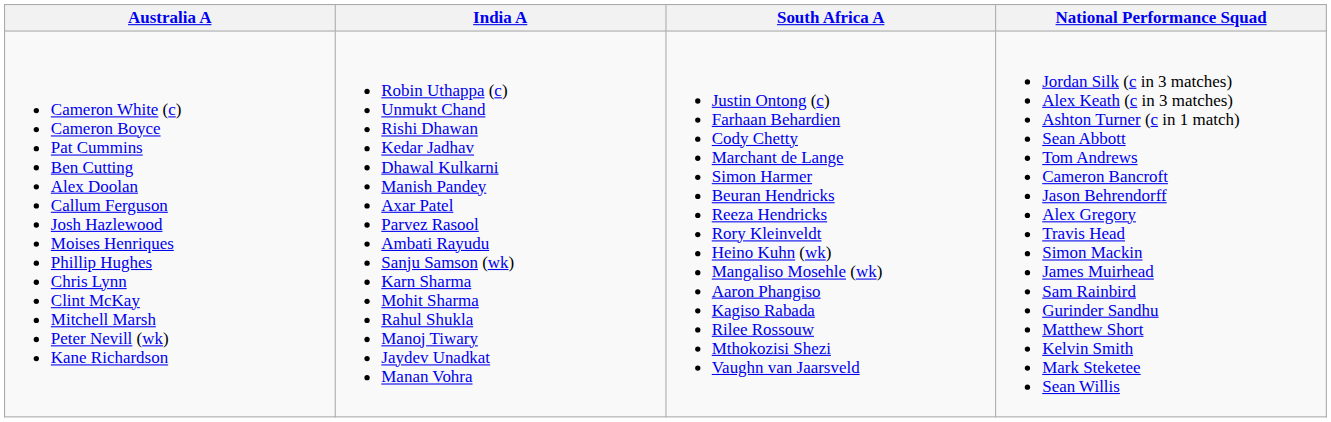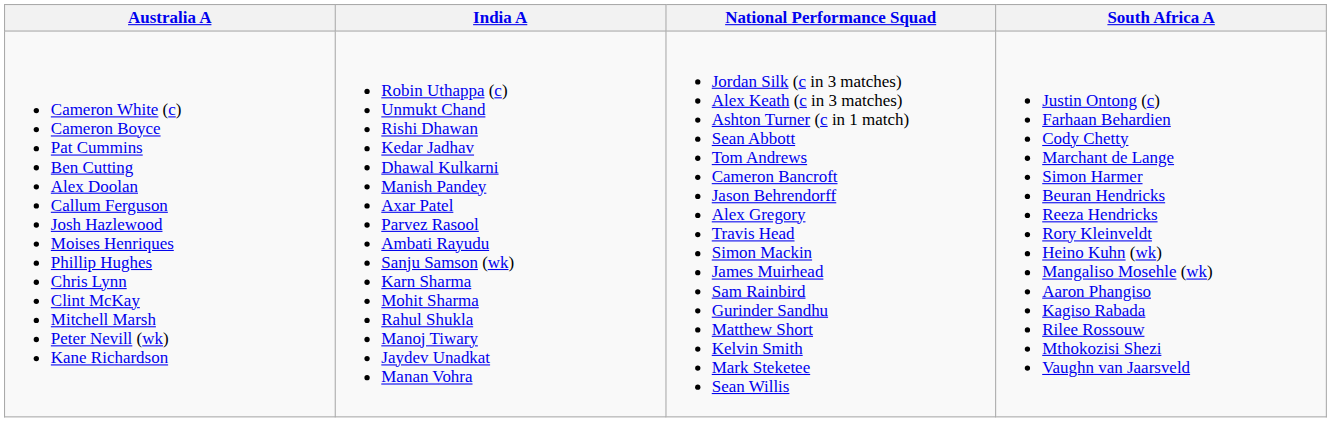columns swapped: South Africa A <-> National Performance Squad
